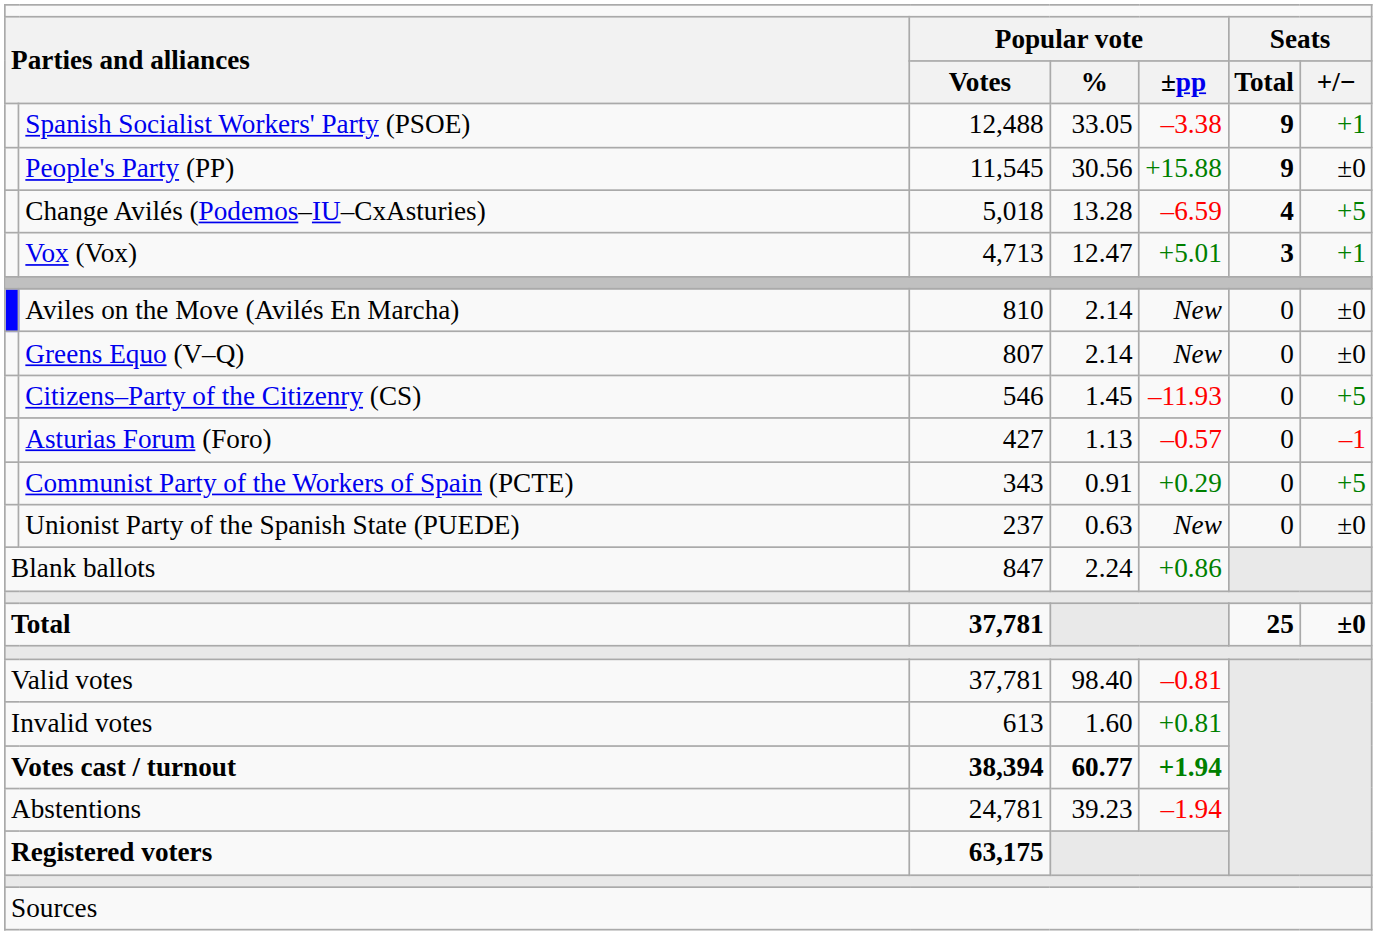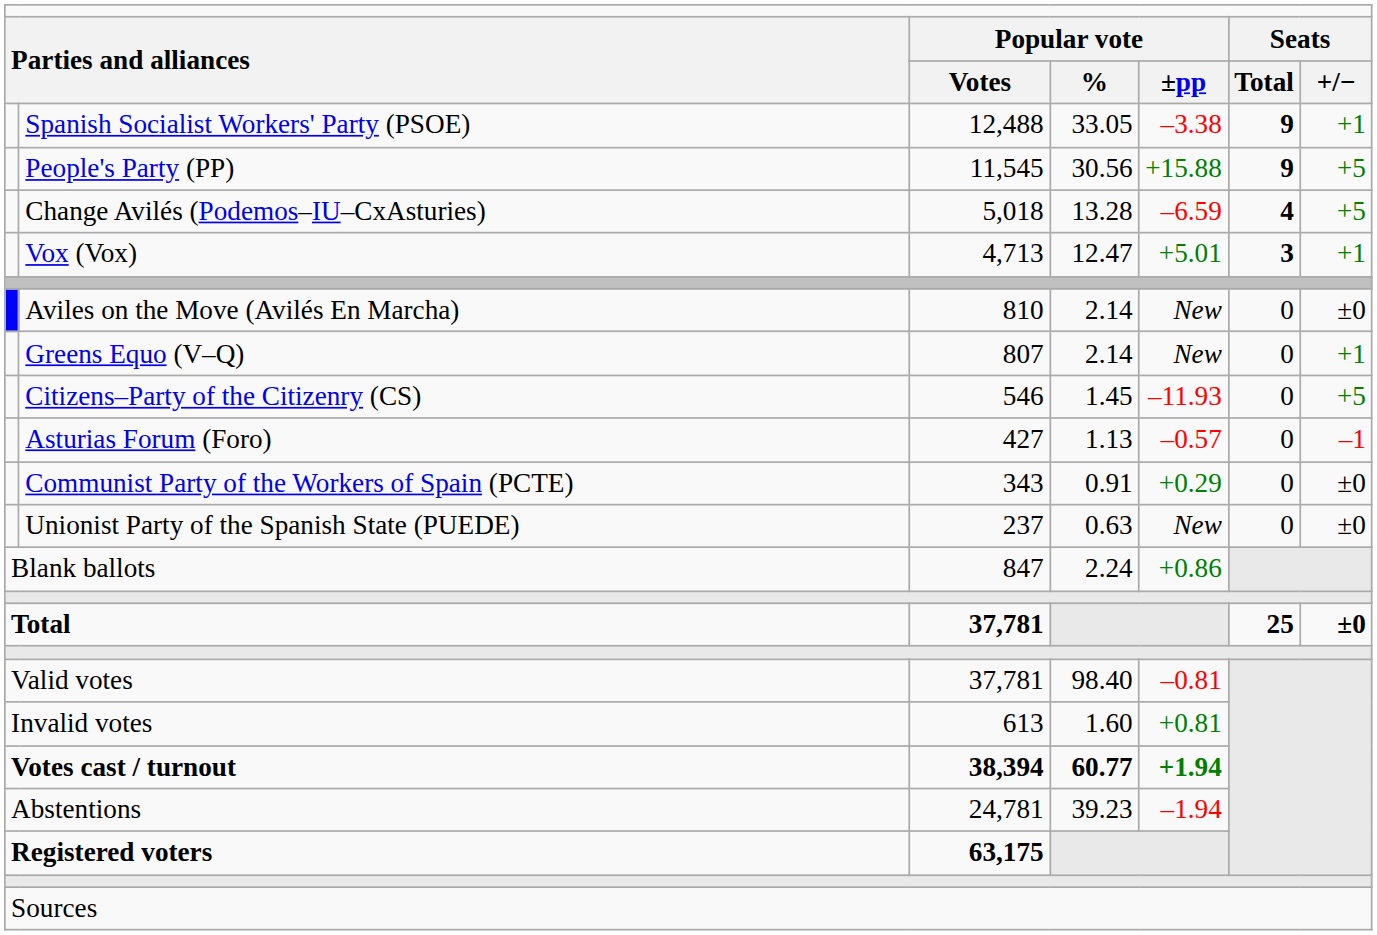People's Party (PP) | column 7: ±0 -> +5
Greens Equo (V–Q) | column 7: ±0 -> +1
Communist Party of the Workers of Spain (PCTE) | column 7: +5 -> ±0
